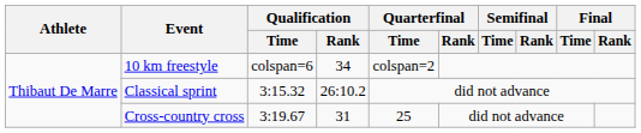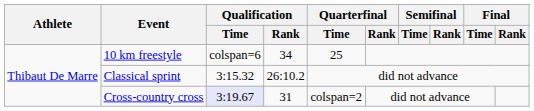10 km freestyle | Quarterfinal / Time: colspan=2 -> 25
Cross-country cross | Qualification / Time: no background -> lavender background
Cross-country cross | Quarterfinal / Time: 25 -> colspan=2
